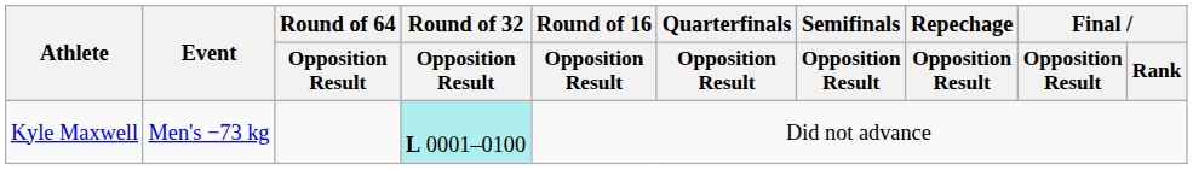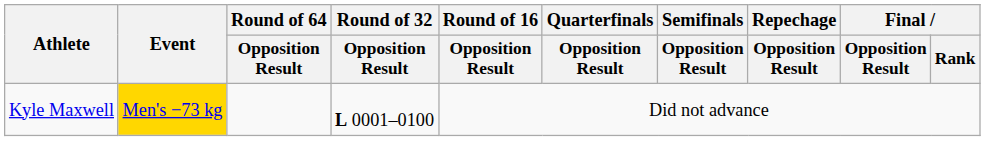Kyle Maxwell | Event: no background -> gold background
Kyle Maxwell | Round of 32 / Opposition Result: paleturquoise background -> no background
